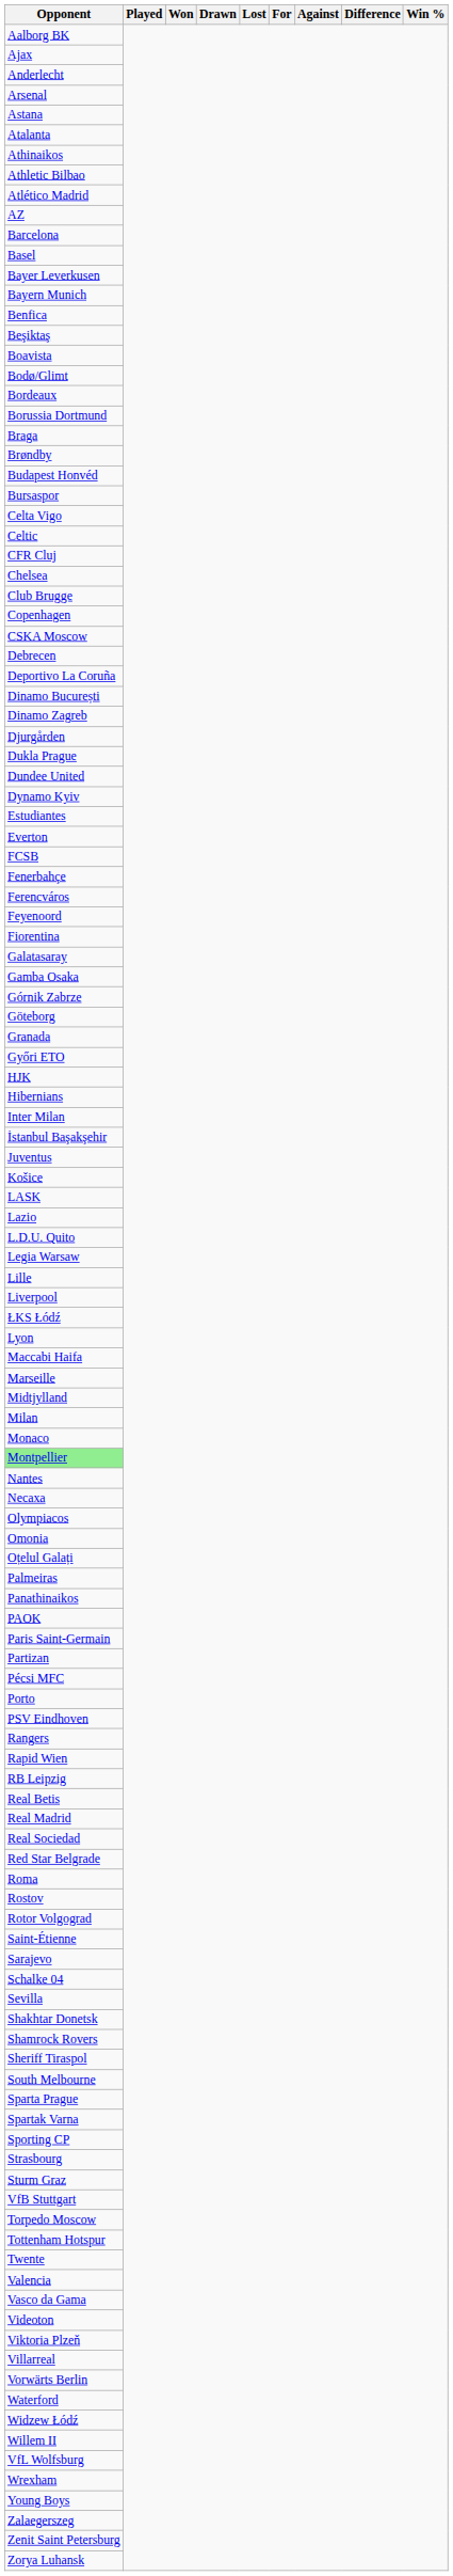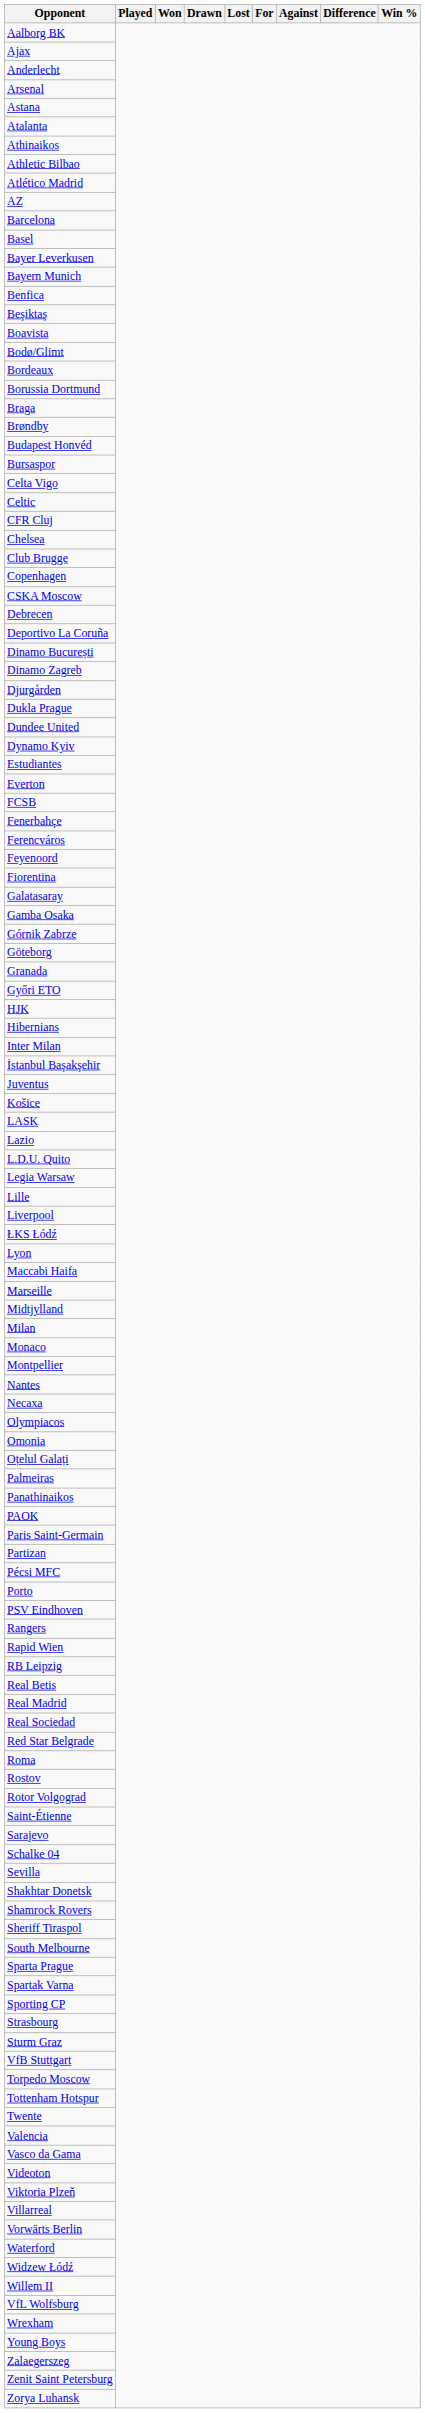Montpellier | Opponent: lightgreen background -> no background
